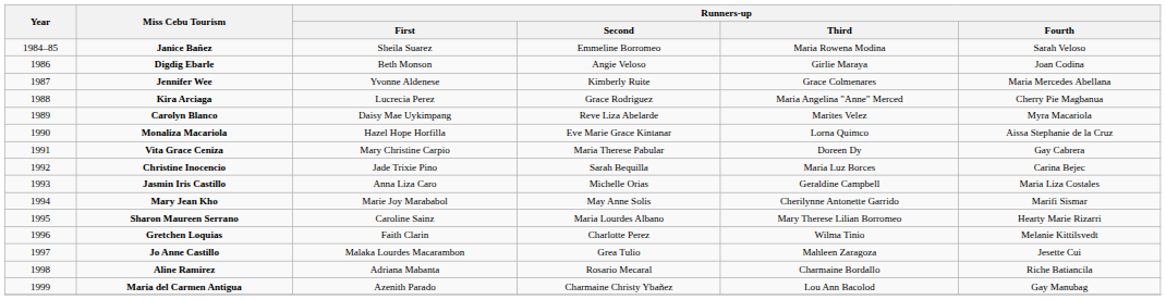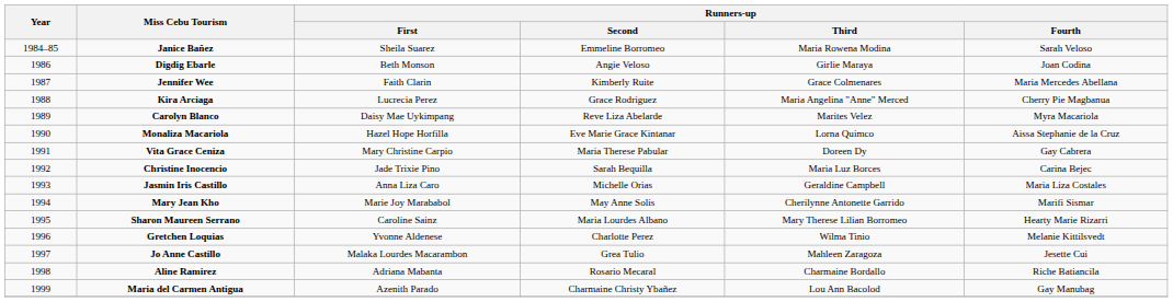Jennifer Wee | Runners-up / First: Yvonne Aldenese -> Faith Clarin
Gretchen Loquias | Runners-up / First: Faith Clarin -> Yvonne Aldenese
